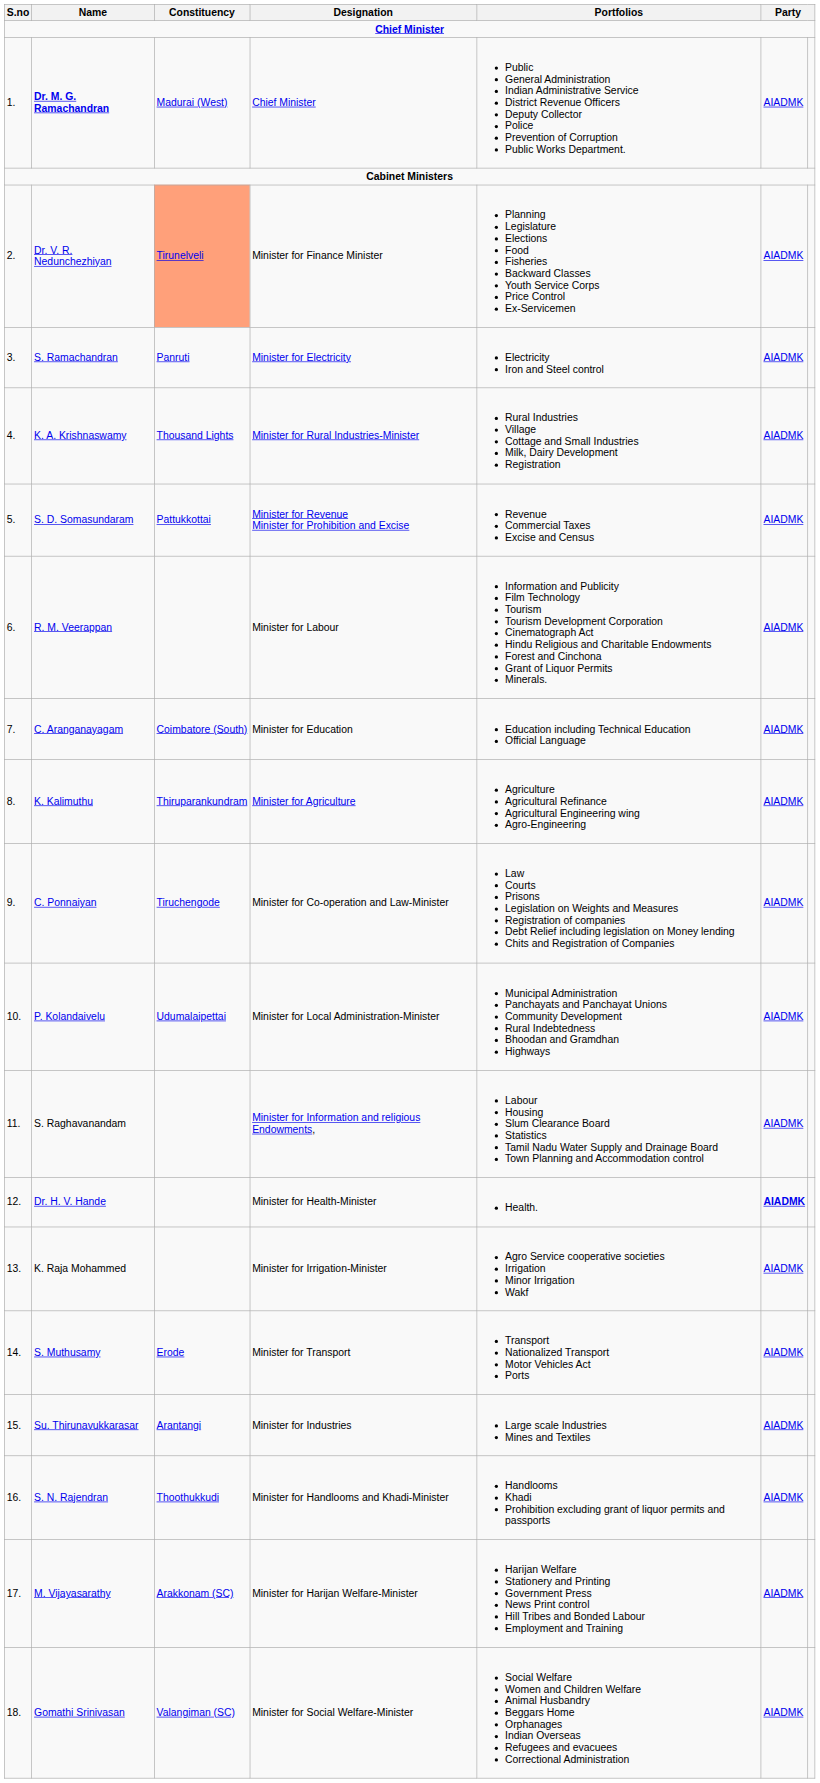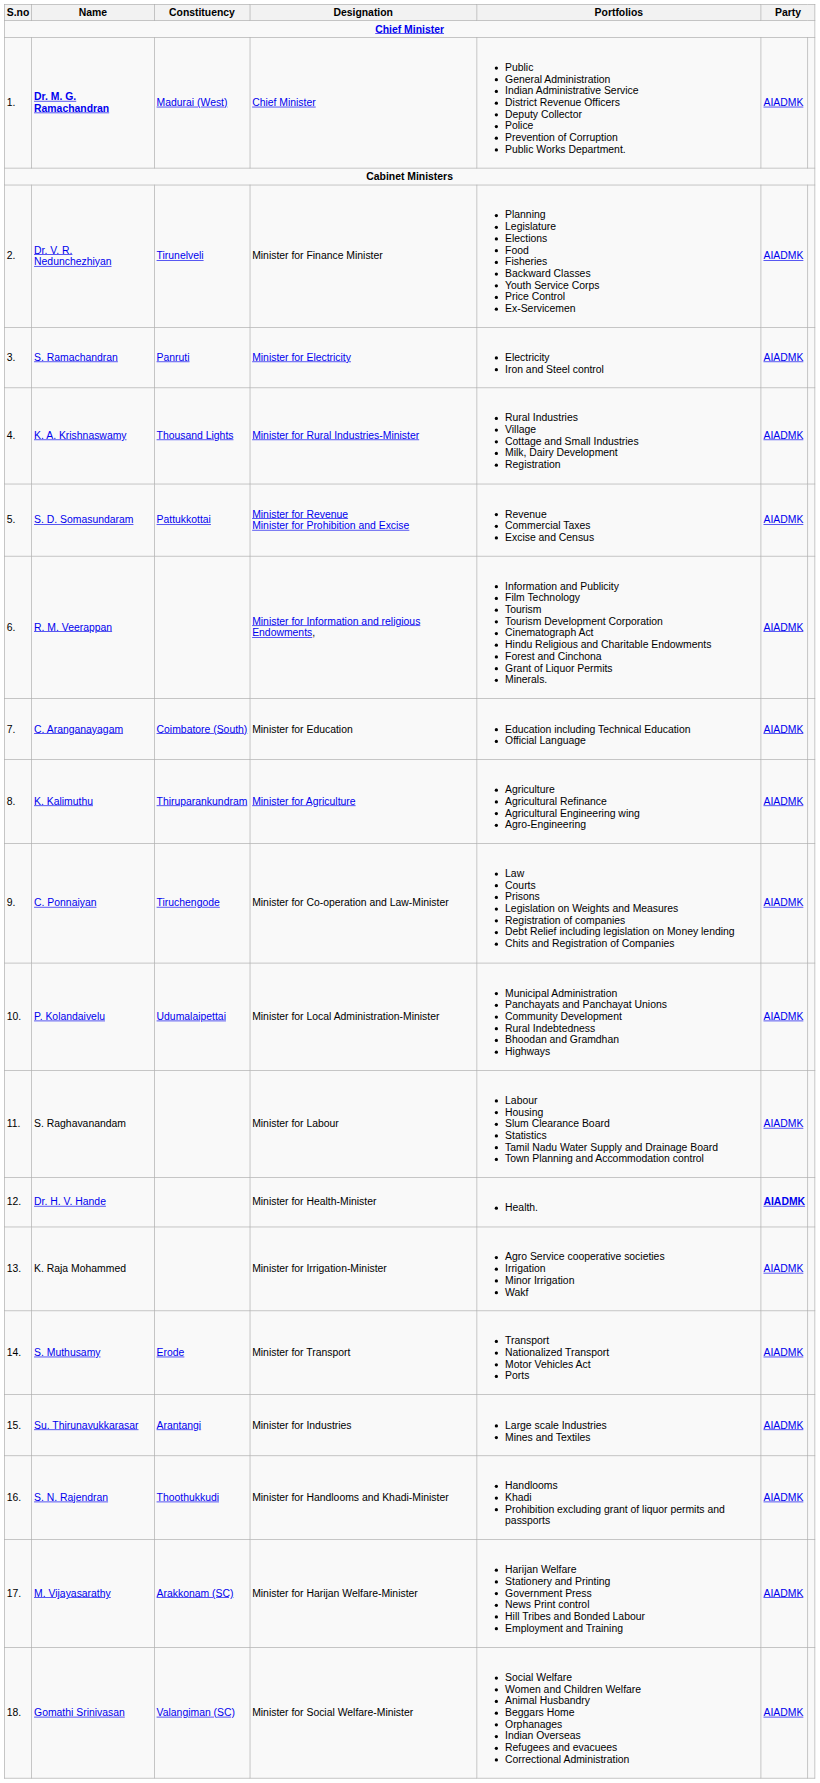Dr. V. R. Nedunchezhiyan | Constituency: lightsalmon background -> no background
R. M. Veerappan | Designation: Minister for Labour -> Minister for Information and religious Endowments,
S. Raghavanandam | Designation: Minister for Information and religious Endowments, -> Minister for Labour
